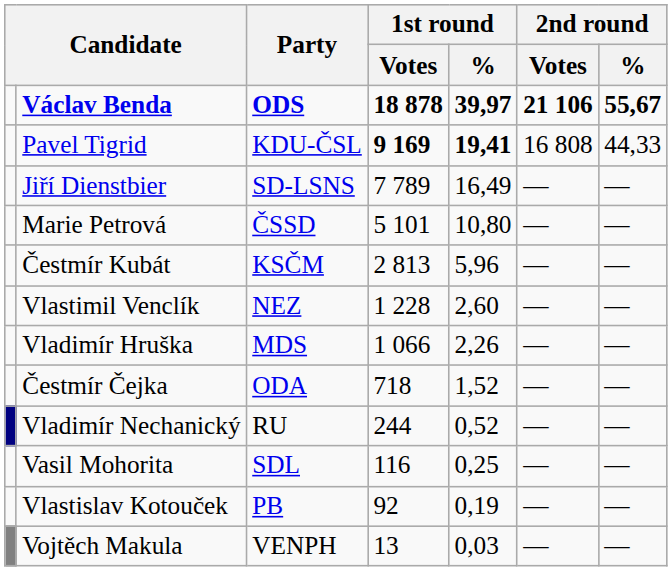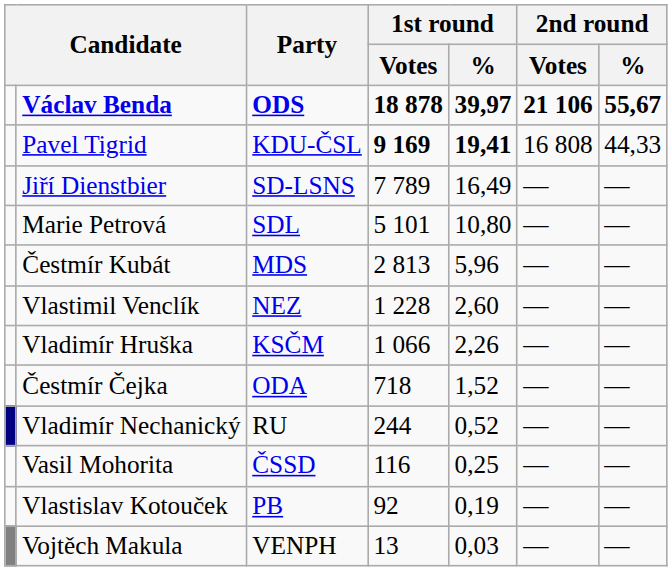Marie Petrová | Party: ČSSD -> SDL
Čestmír Kubát | Party: KSČM -> MDS
Vladimír Hruška | Party: MDS -> KSČM
Vasil Mohorita | Party: SDL -> ČSSD
